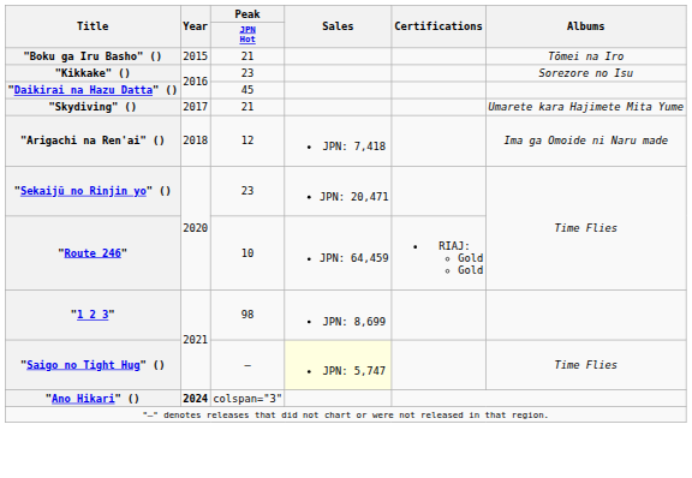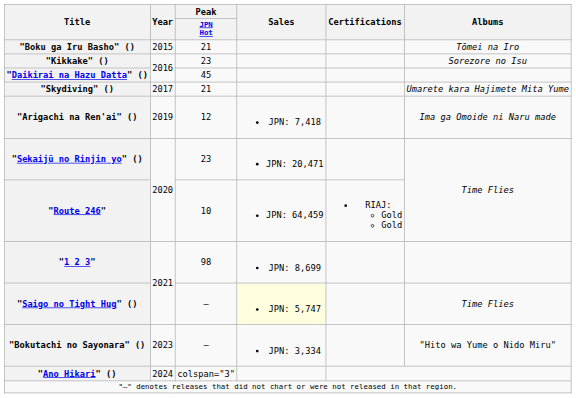"Arigachi na Ren'ai" () | Year: 2018 -> 2019
+ row: "Bokutachi no Sayonara" () | 2023 | — | JPN: 3,334 | "Hito wa Yume o Nido Miru"
"Ano Hikari" () | Year: bold -> normal
